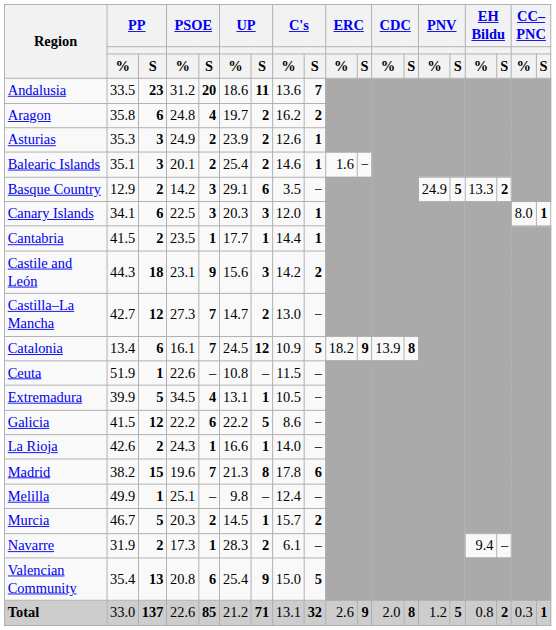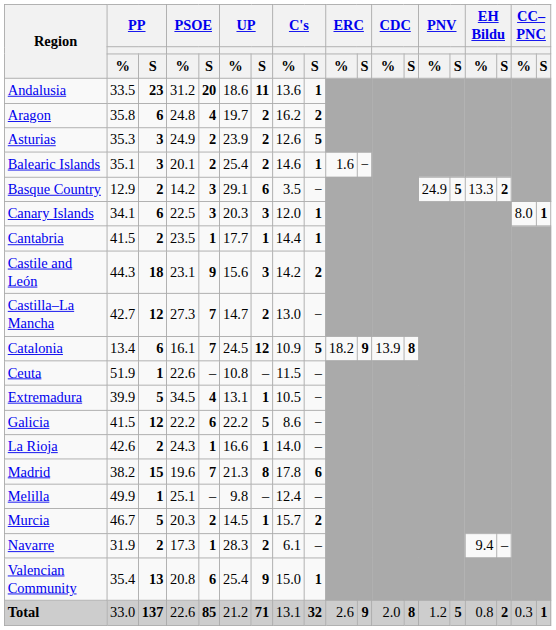Andalusia | C's / S: 7 -> 1
Asturias | C's / S: 1 -> 5
Valencian Community | C's / S: 5 -> 1
